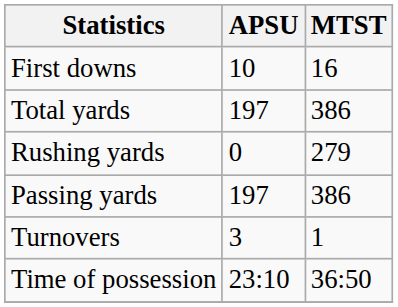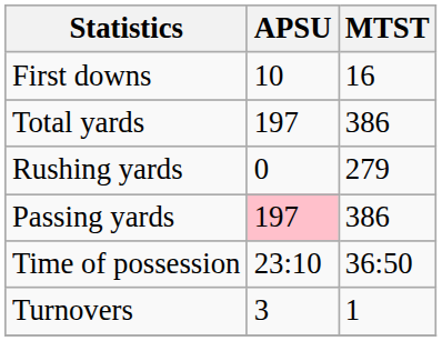Passing yards | APSU: no background -> pink background
rows swapped: Turnovers <-> Time of possession
